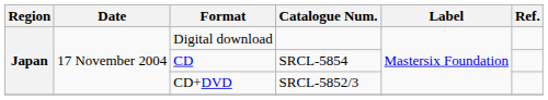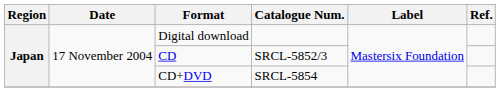CD | Catalogue Num.: SRCL-5854 -> SRCL-5852/3
CD+DVD | Catalogue Num.: SRCL-5852/3 -> SRCL-5854
